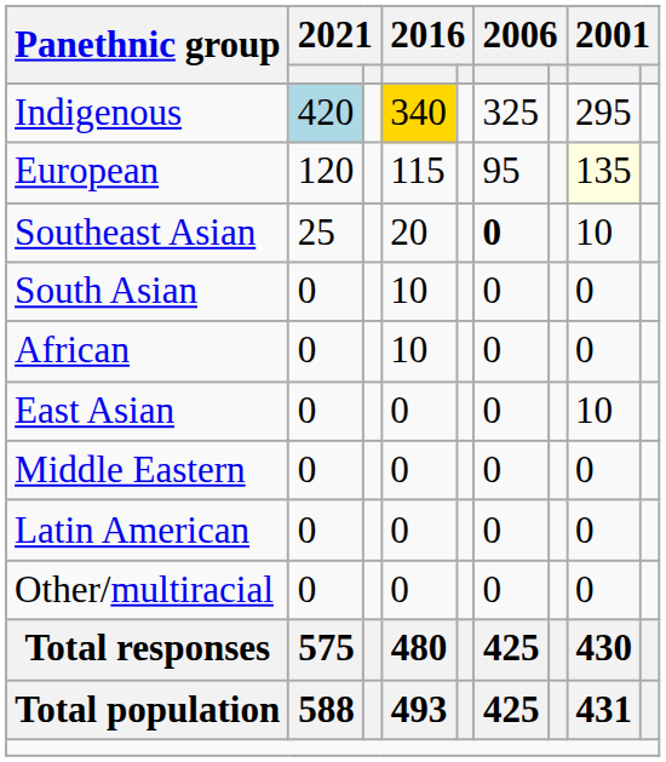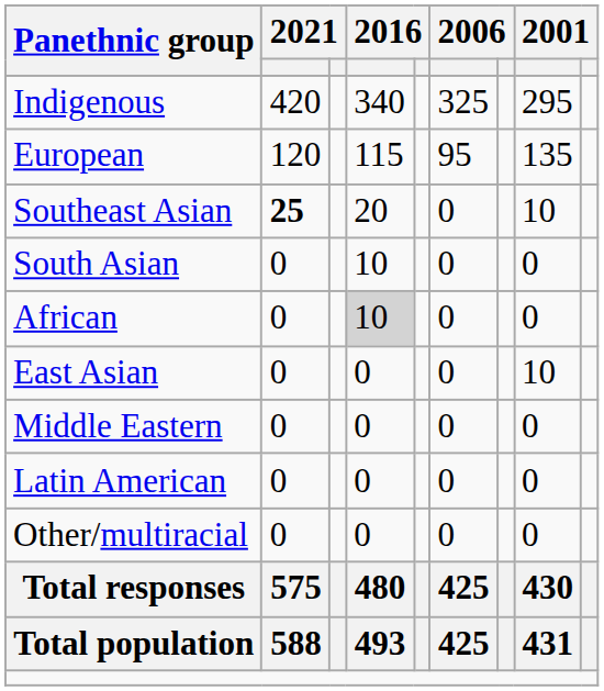Indigenous | column 2: lightblue background -> no background
Indigenous | column 4: gold background -> no background
European | column 8: lightyellow background -> no background
Southeast Asian | column 2: normal -> bold
Southeast Asian | column 6: bold -> normal
African | column 4: no background -> lightgrey background
